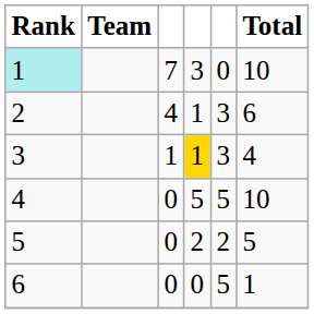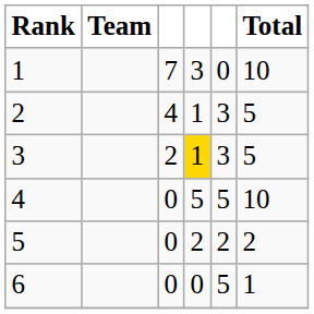row 2 | Rank: paleturquoise background -> no background
row 3 | Total: 6 -> 5
row 4 | column 3: 1 -> 2
row 4 | Total: 4 -> 5
row 6 | Total: 5 -> 2
